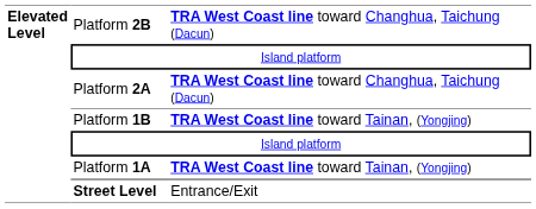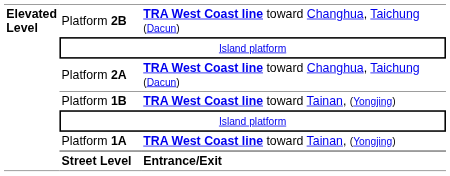Street Level | column 3: normal -> bold
